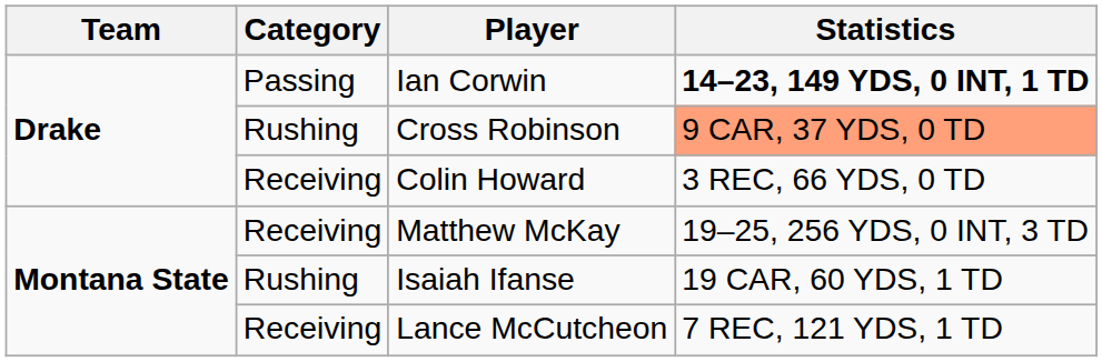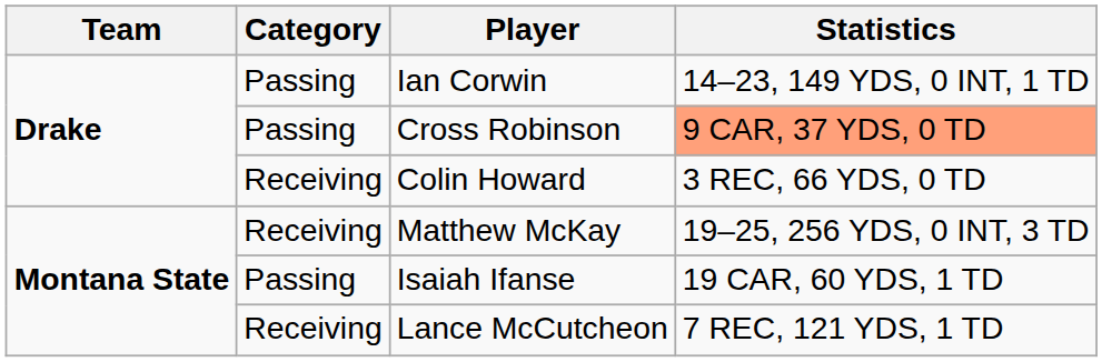Ian Corwin | Statistics: bold -> normal
Cross Robinson | Category: Rushing -> Passing
Isaiah Ifanse | Category: Rushing -> Passing
